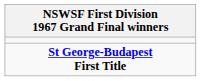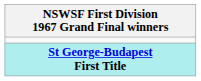row 3 | column 1: no background -> paleturquoise background
